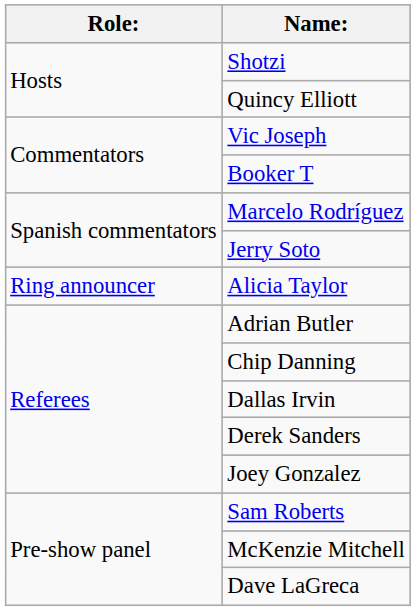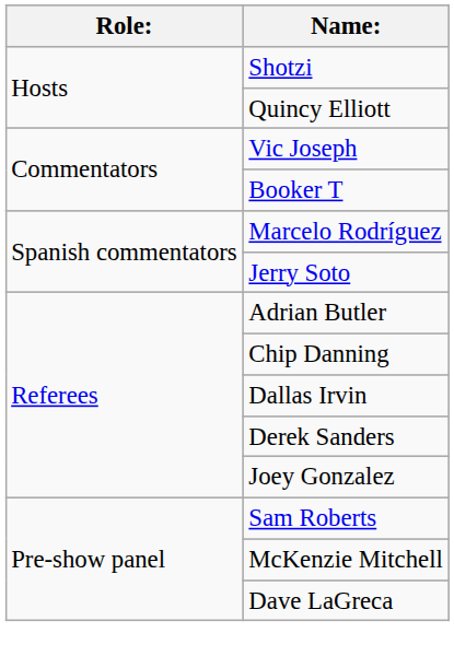- row: Ring announcer | Alicia Taylor
